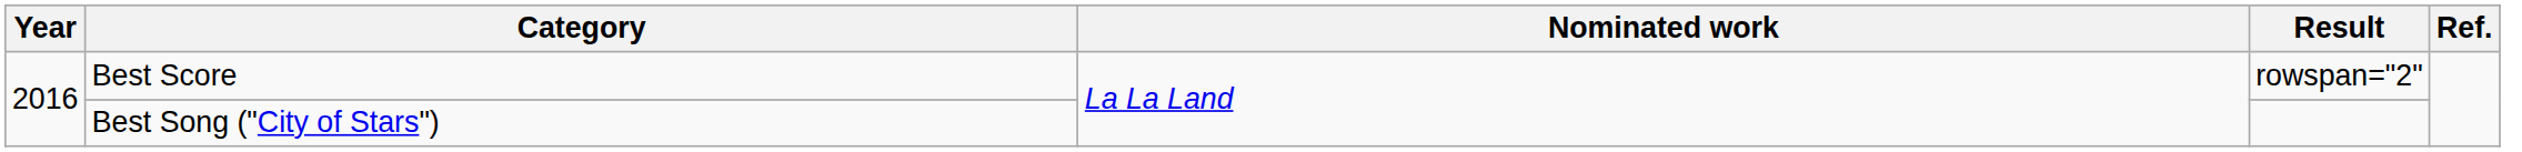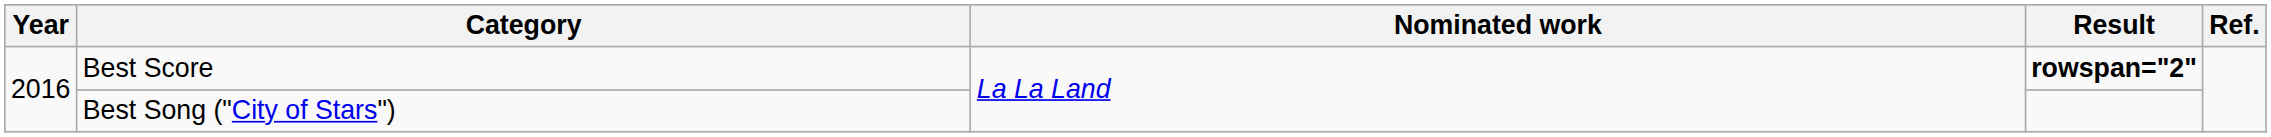Best Score | Result: normal -> bold
